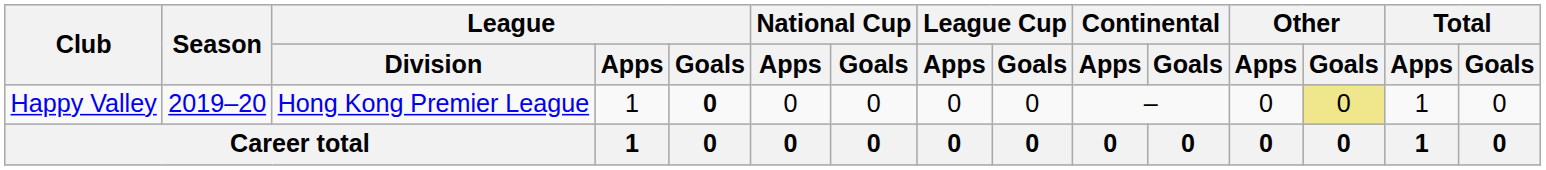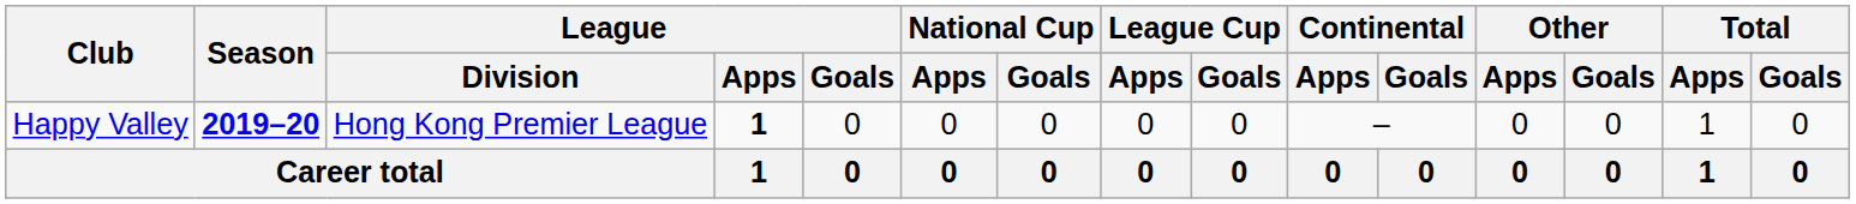Happy Valley | Season: normal -> bold
Happy Valley | League / Apps: normal -> bold
Happy Valley | League / Goals: bold -> normal
Happy Valley | Other / Goals: khaki background -> no background
